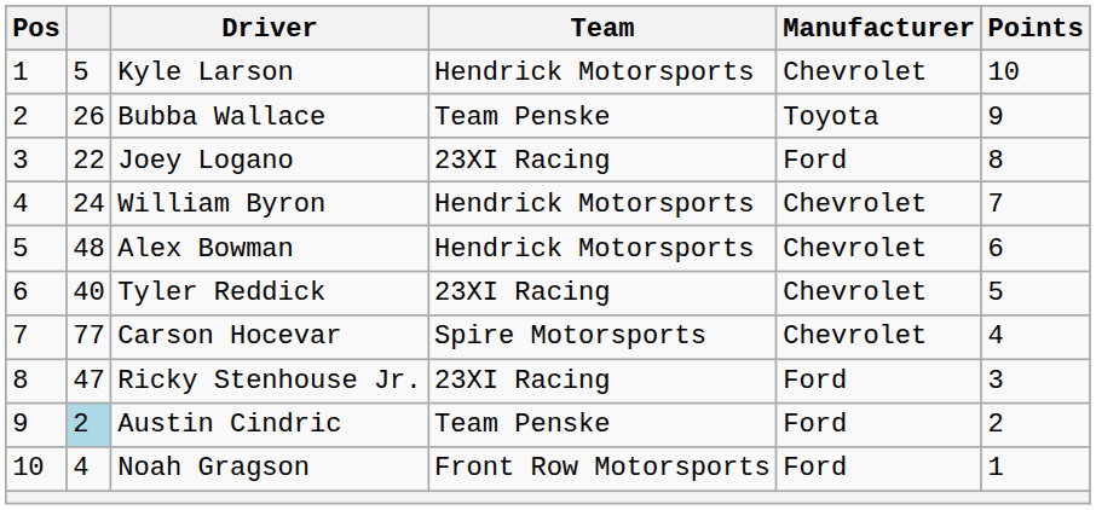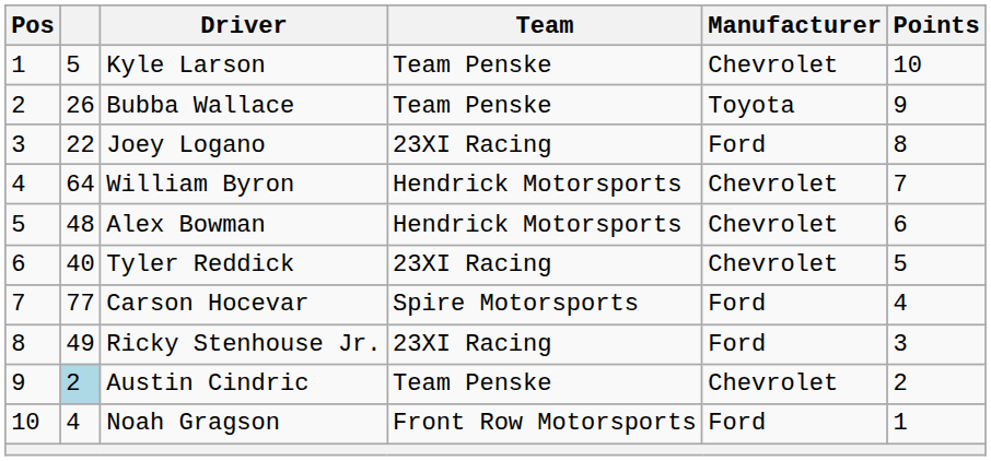Kyle Larson | Team: Hendrick Motorsports -> Team Penske
William Byron | column 2: 24 -> 64
Carson Hocevar | Manufacturer: Chevrolet -> Ford
Ricky Stenhouse Jr. | column 2: 47 -> 49
Austin Cindric | Manufacturer: Ford -> Chevrolet
